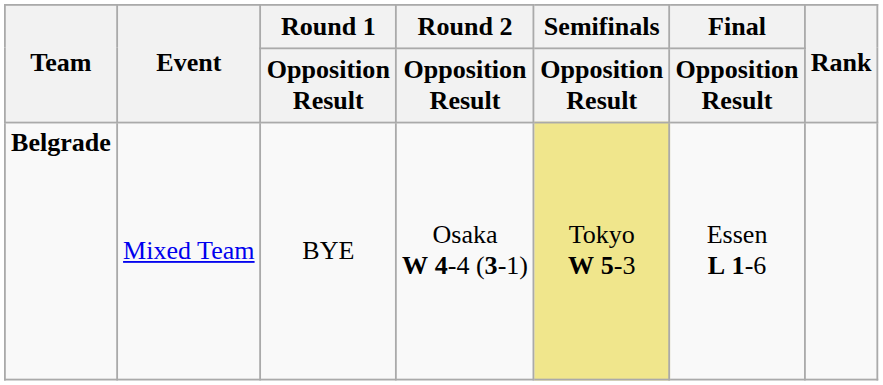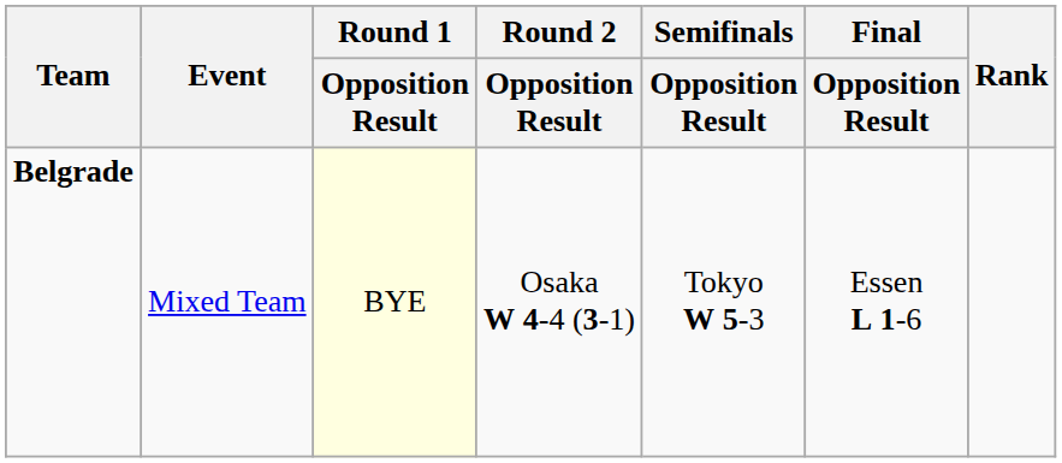Belgrade | Round 1 / Opposition Result: no background -> lightyellow background
Belgrade | Semifinals / Opposition Result: khaki background -> no background
